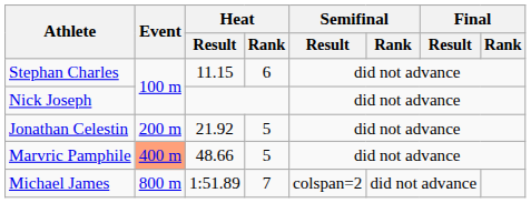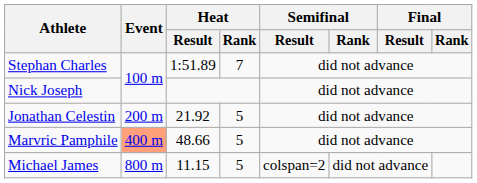Stephan Charles | Heat / Result: 11.15 -> 1:51.89
Stephan Charles | Heat / Rank: 6 -> 7
Michael James | Heat / Result: 1:51.89 -> 11.15
Michael James | Heat / Rank: 7 -> 5
